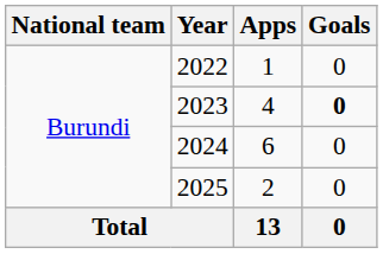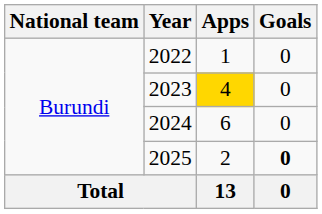2023 | Apps: no background -> gold background
2023 | Goals: bold -> normal
2025 | Goals: normal -> bold
